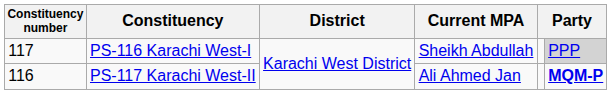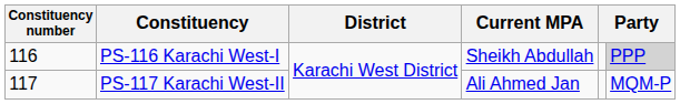PS-116 Karachi West-I | Constituency number: 117 -> 116
PS-117 Karachi West-II | Constituency number: 116 -> 117
PS-117 Karachi West-II | column 6: bold -> normal
